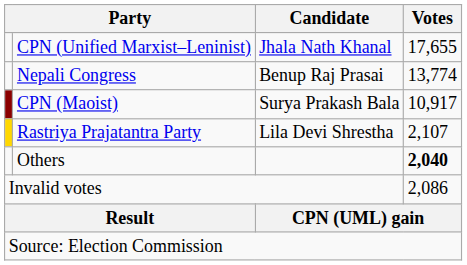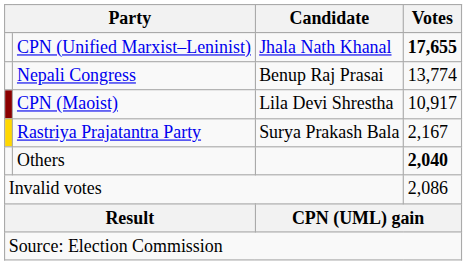CPN (Unified Marxist–Leninist) | Votes: normal -> bold
CPN (Maoist) | Candidate: Surya Prakash Bala -> Lila Devi Shrestha
Rastriya Prajatantra Party | Candidate: Lila Devi Shrestha -> Surya Prakash Bala
Rastriya Prajatantra Party | Votes: 2,107 -> 2,167
